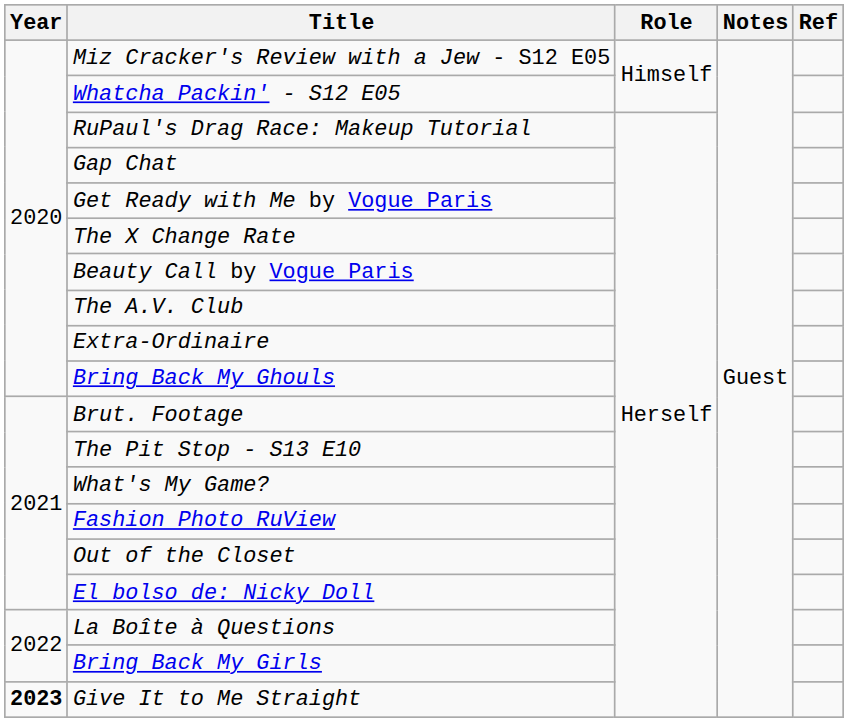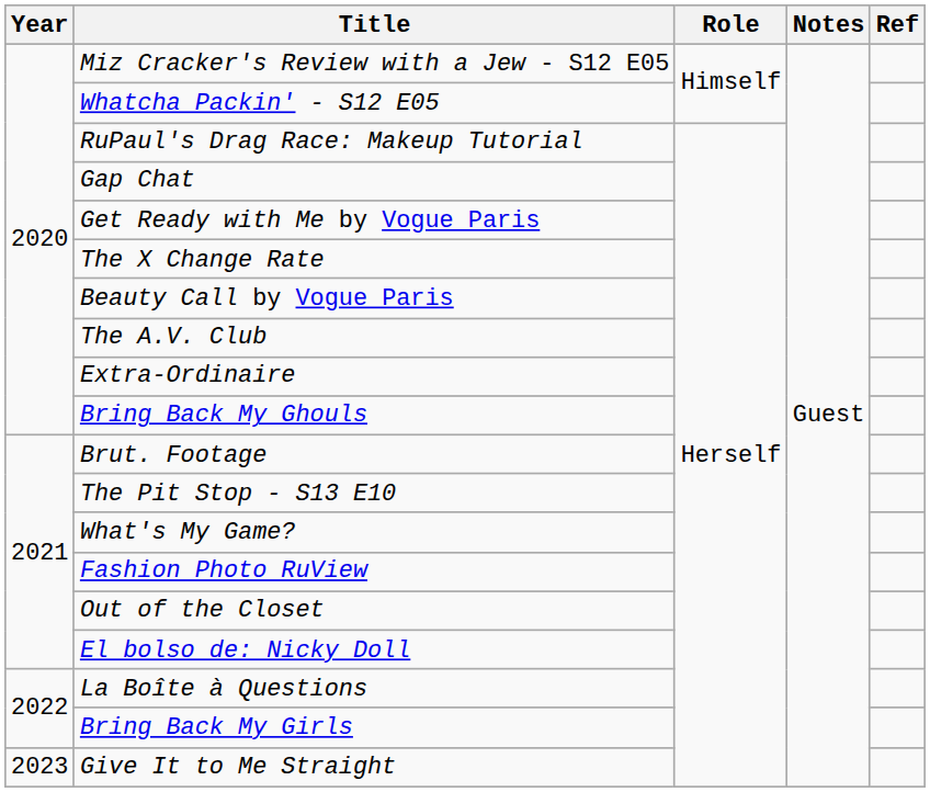Give It to Me Straight | Year: bold -> normal
